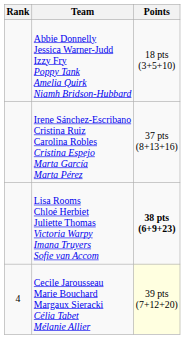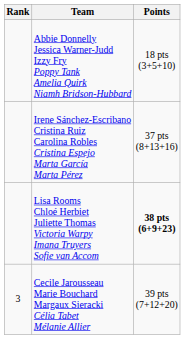row 5 | Rank: 4 -> 3
row 5 | Points: lightyellow background -> no background
